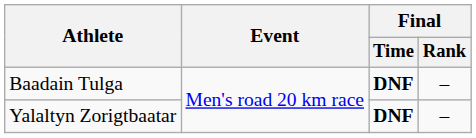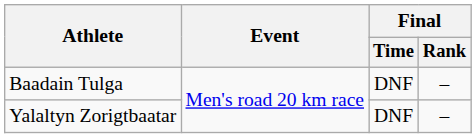Baadain Tulga | Final / Time: bold -> normal
Yalaltyn Zorigtbaatar | Final / Time: bold -> normal
